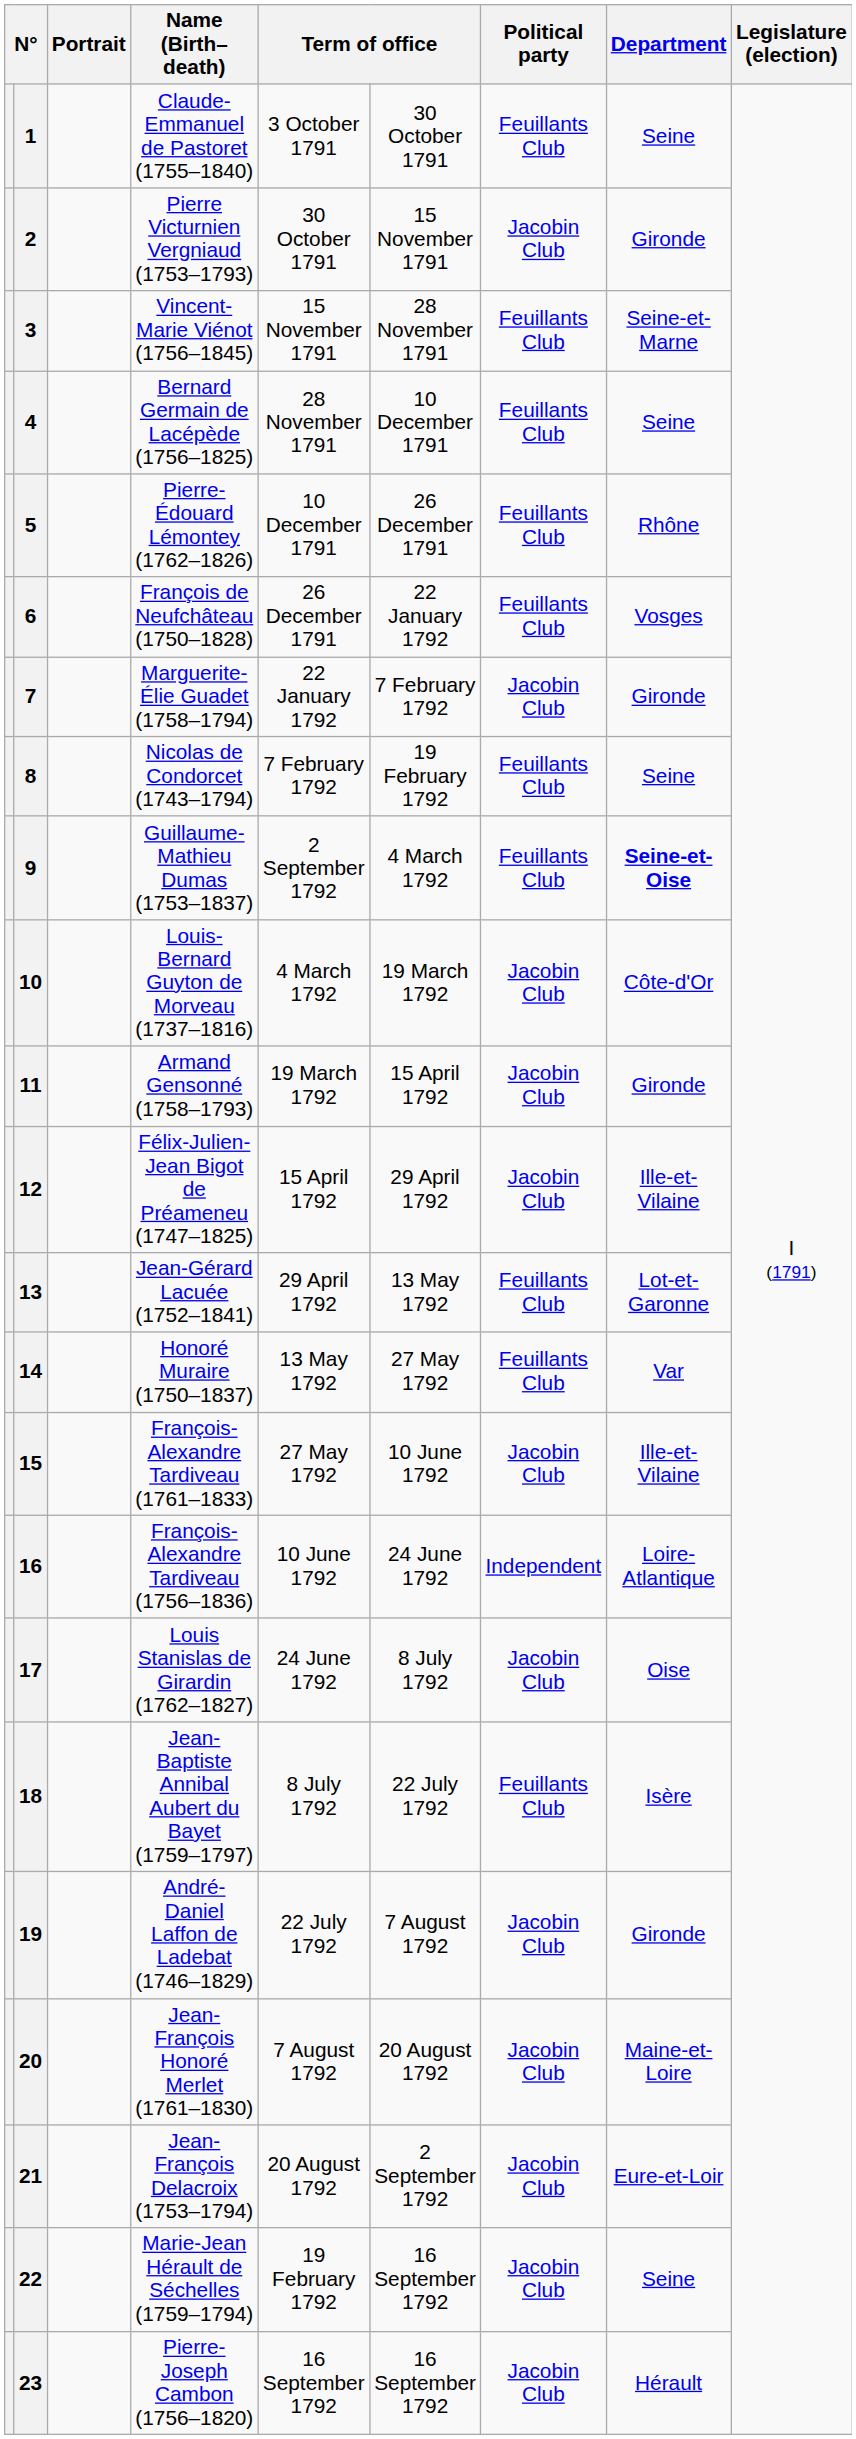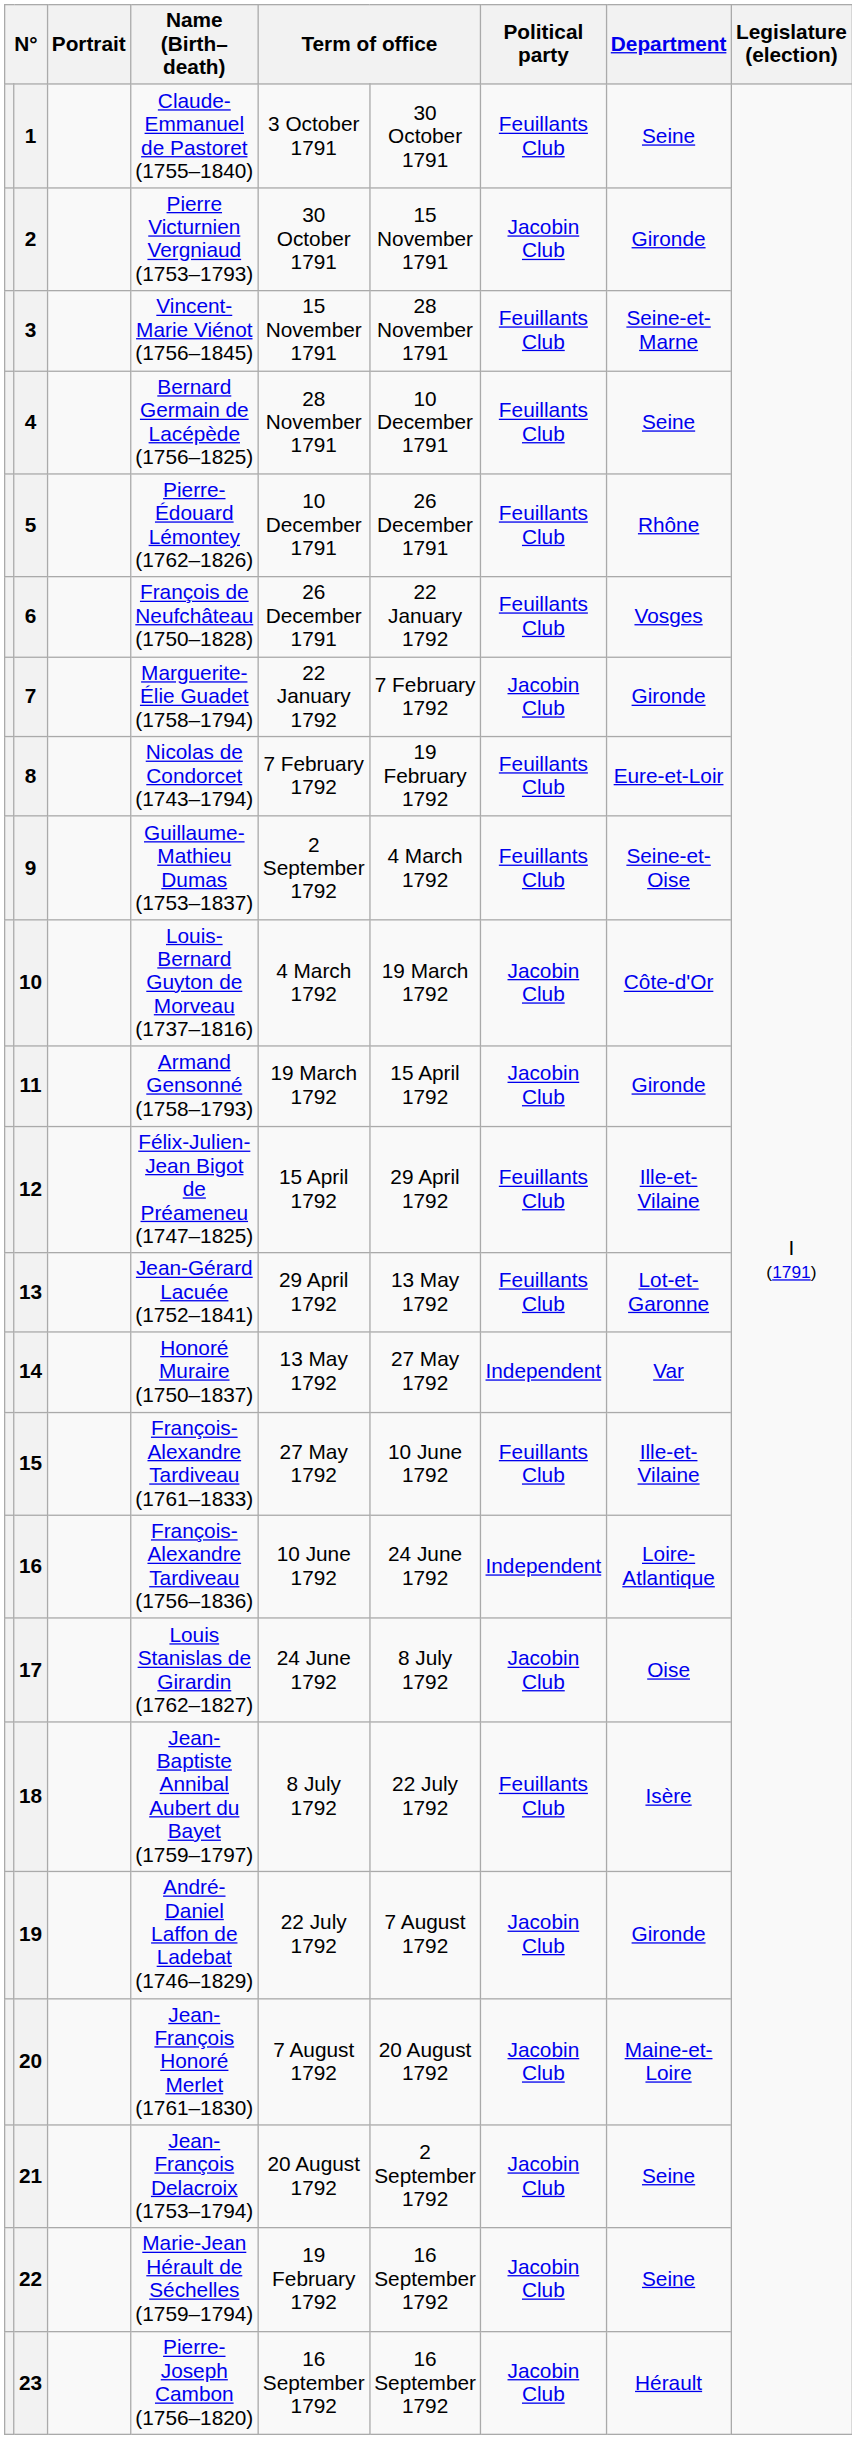8 | Department: Seine -> Eure-et-Loir
9 | Department: bold -> normal
12 | Political party: Jacobin Club -> Feuillants Club
14 | Political party: Feuillants Club -> Independent
15 | Political party: Jacobin Club -> Feuillants Club
21 | Department: Eure-et-Loir -> Seine
